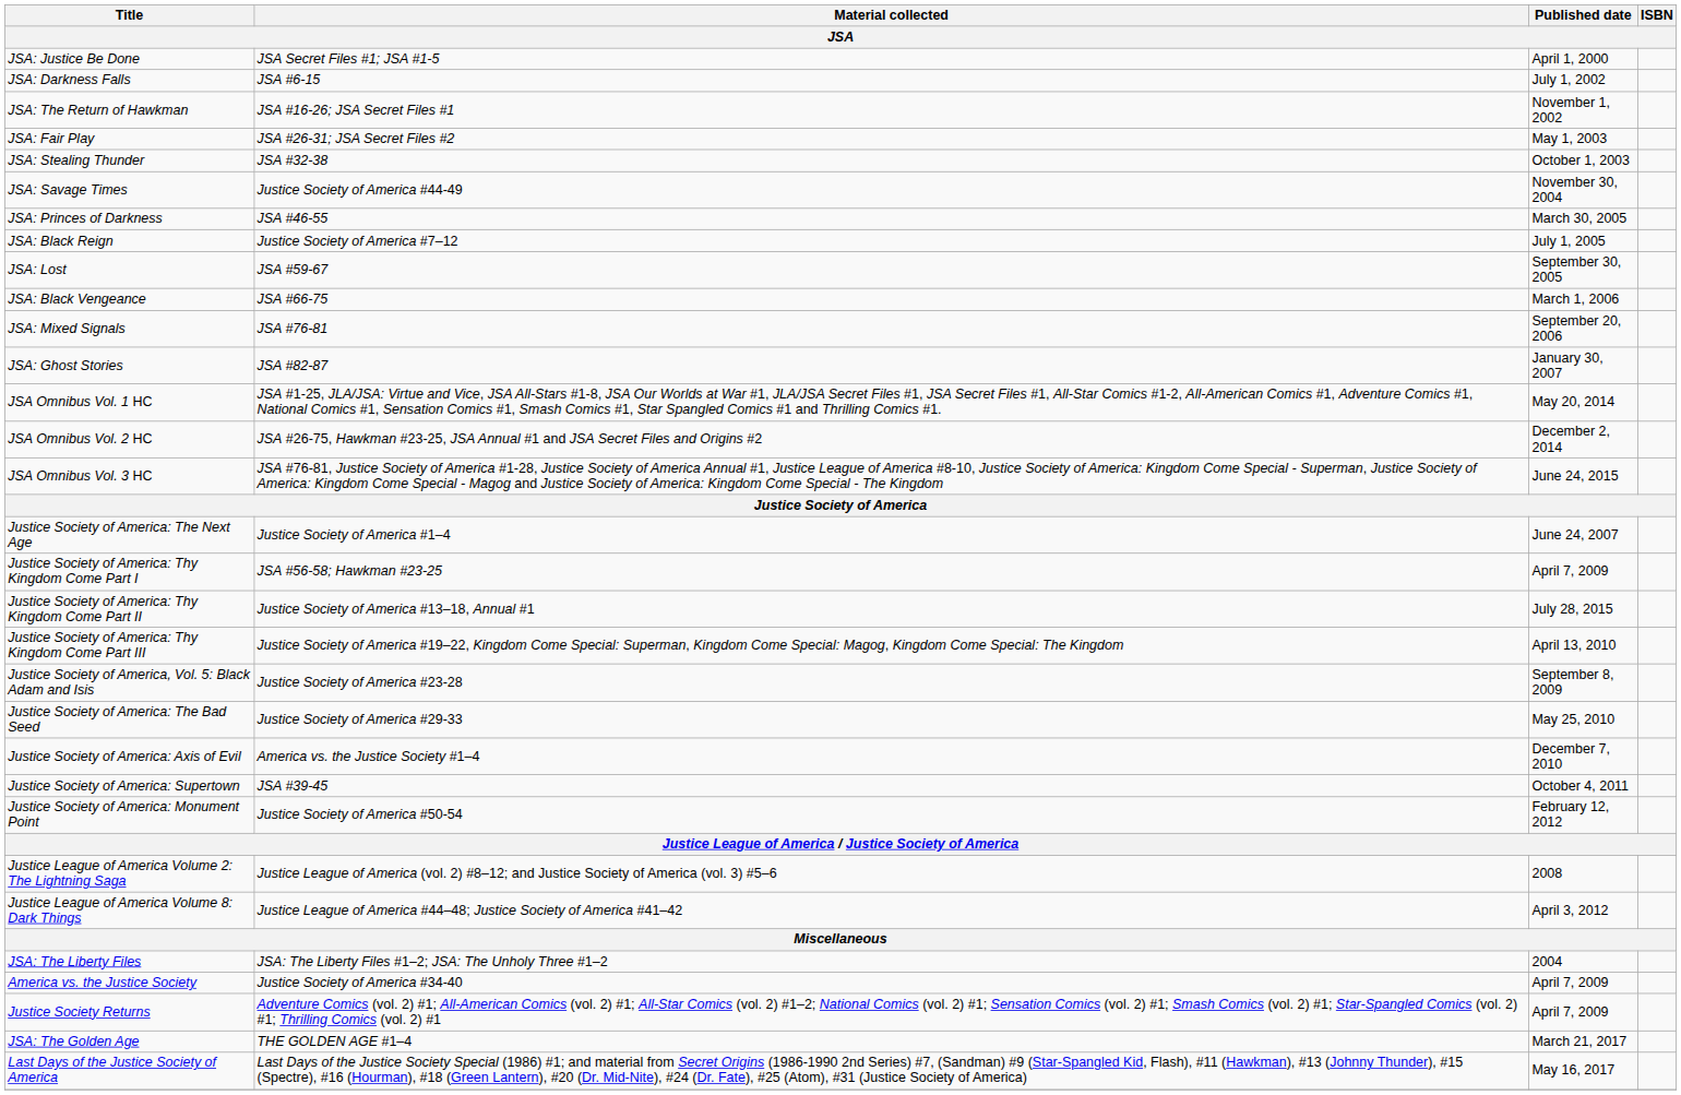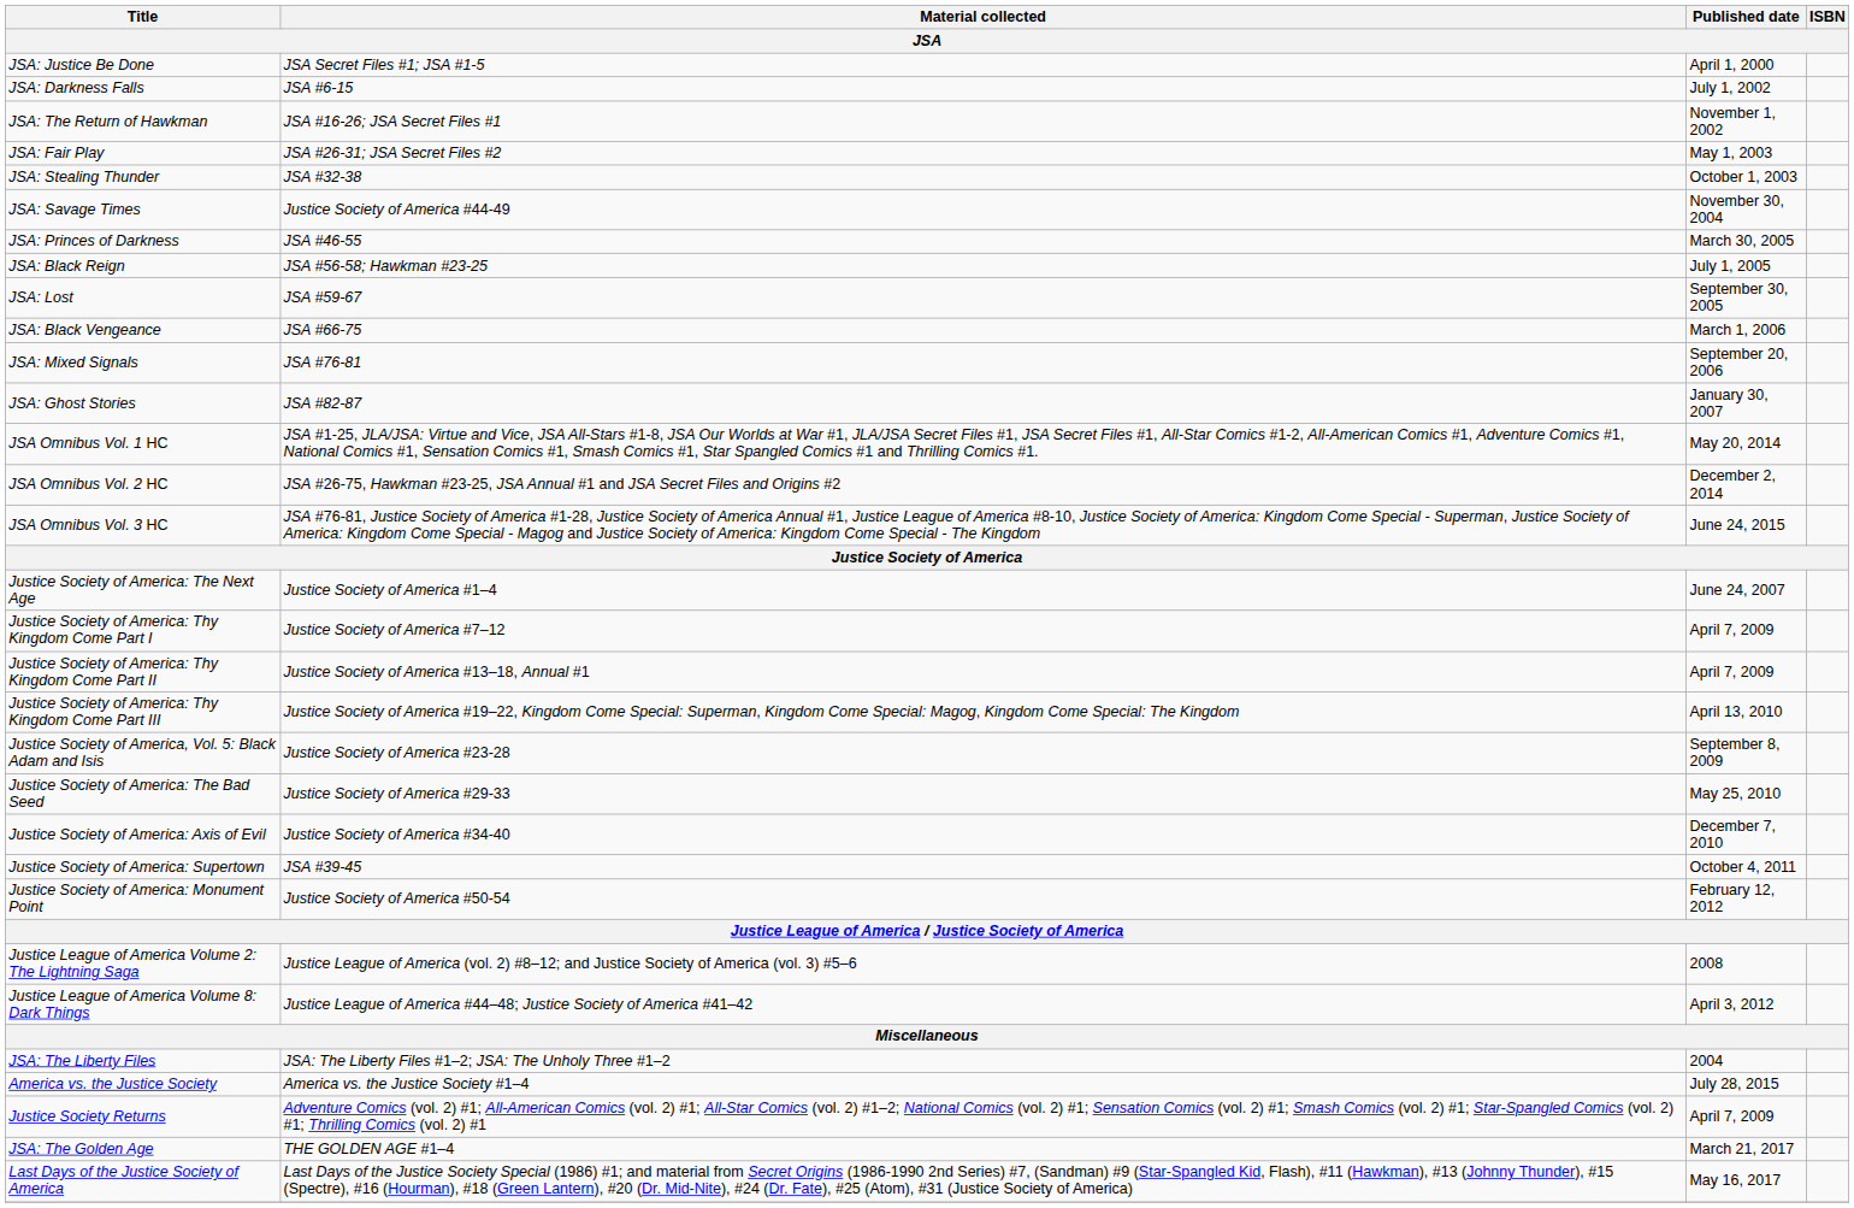JSA: Black Reign | Material collected / JSA: Justice Society of America #7–12 -> JSA #56-58; Hawkman #23-25
Justice Society of America: Thy Kingdom Come Part I | Material collected / JSA: JSA #56-58; Hawkman #23-25 -> Justice Society of America #7–12
Justice Society of America: Thy Kingdom Come Part II | Published date / JSA: July 28, 2015 -> April 7, 2009
Justice Society of America: Axis of Evil | Material collected / JSA: America vs. the Justice Society #1–4 -> Justice Society of America #34-40
America vs. the Justice Society | Material collected / JSA: Justice Society of America #34-40 -> America vs. the Justice Society #1–4
America vs. the Justice Society | Published date / JSA: April 7, 2009 -> July 28, 2015
